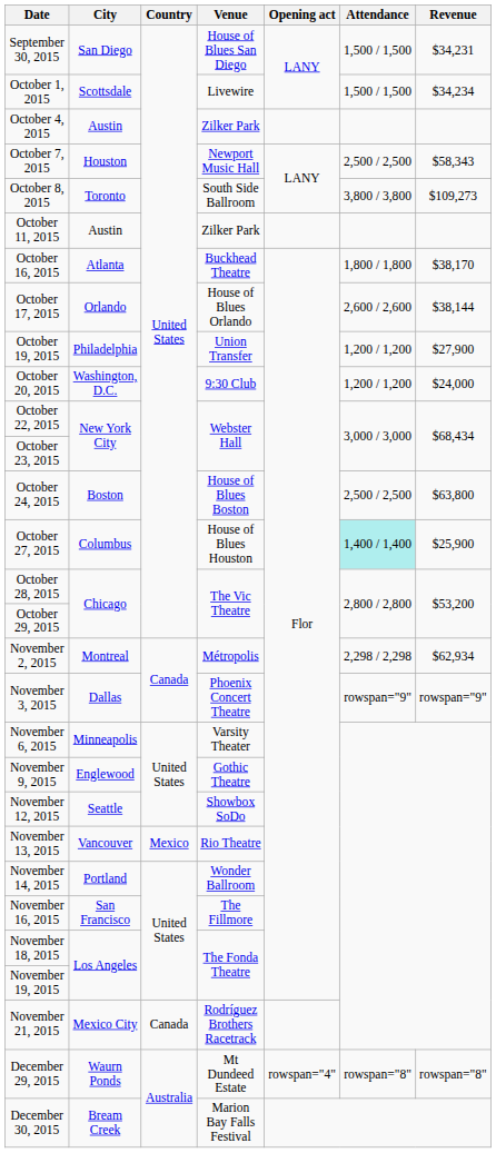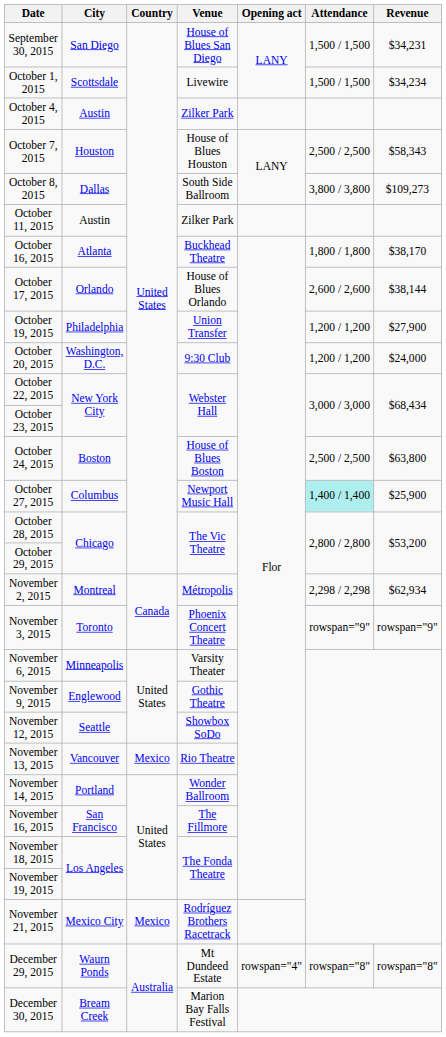October 7, 2015 | Venue: Newport Music Hall -> House of Blues Houston
October 8, 2015 | City: Toronto -> Dallas
October 27, 2015 | Venue: House of Blues Houston -> Newport Music Hall
November 3, 2015 | City: Dallas -> Toronto
November 21, 2015 | Country: Canada -> Mexico
